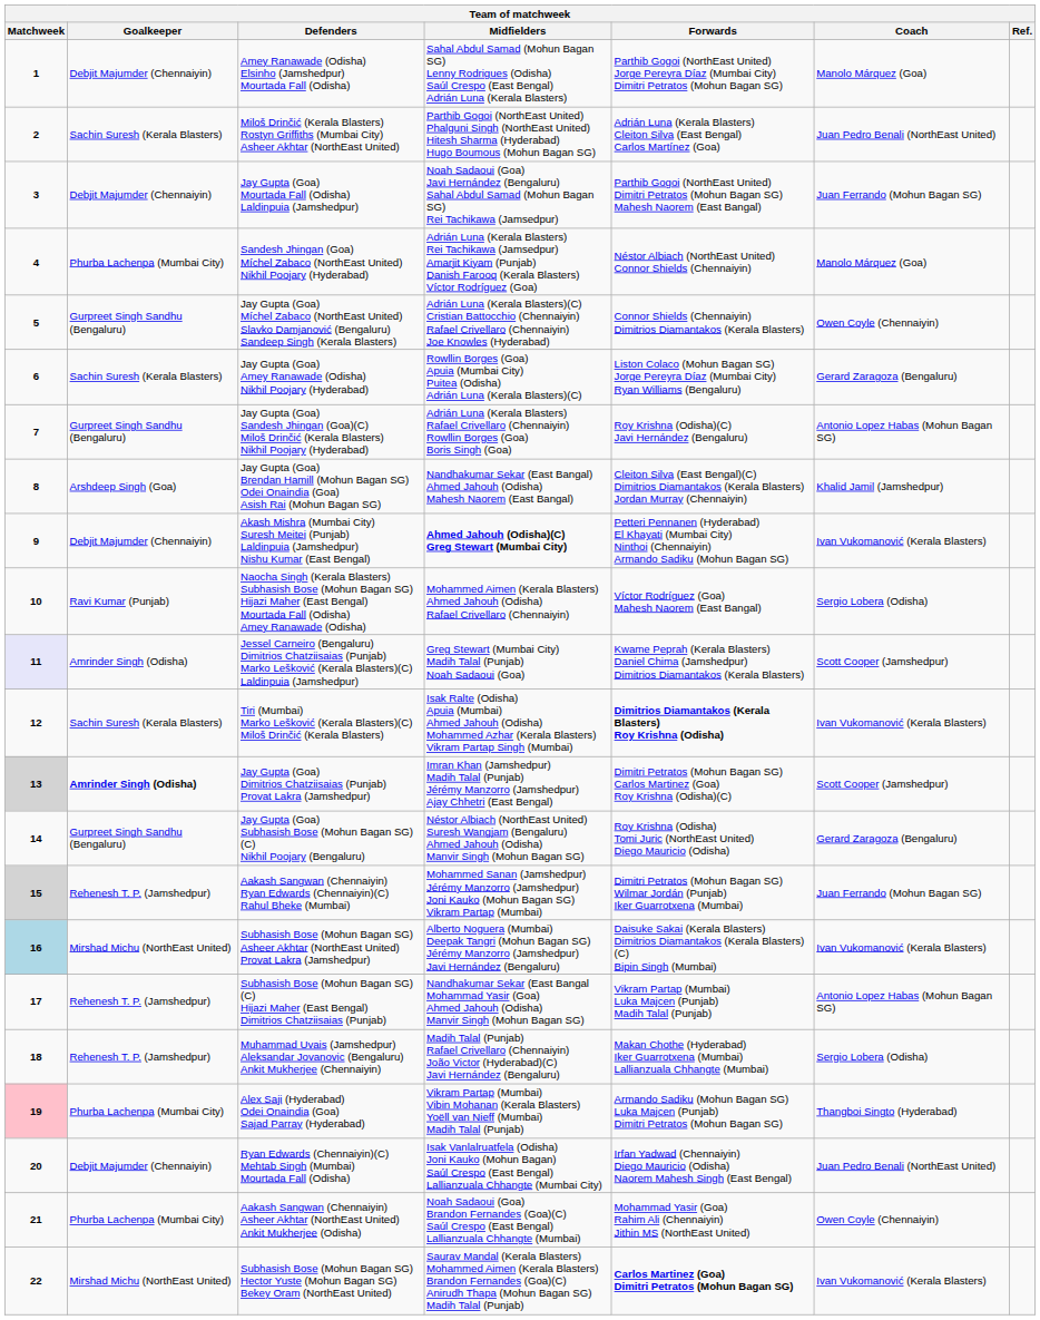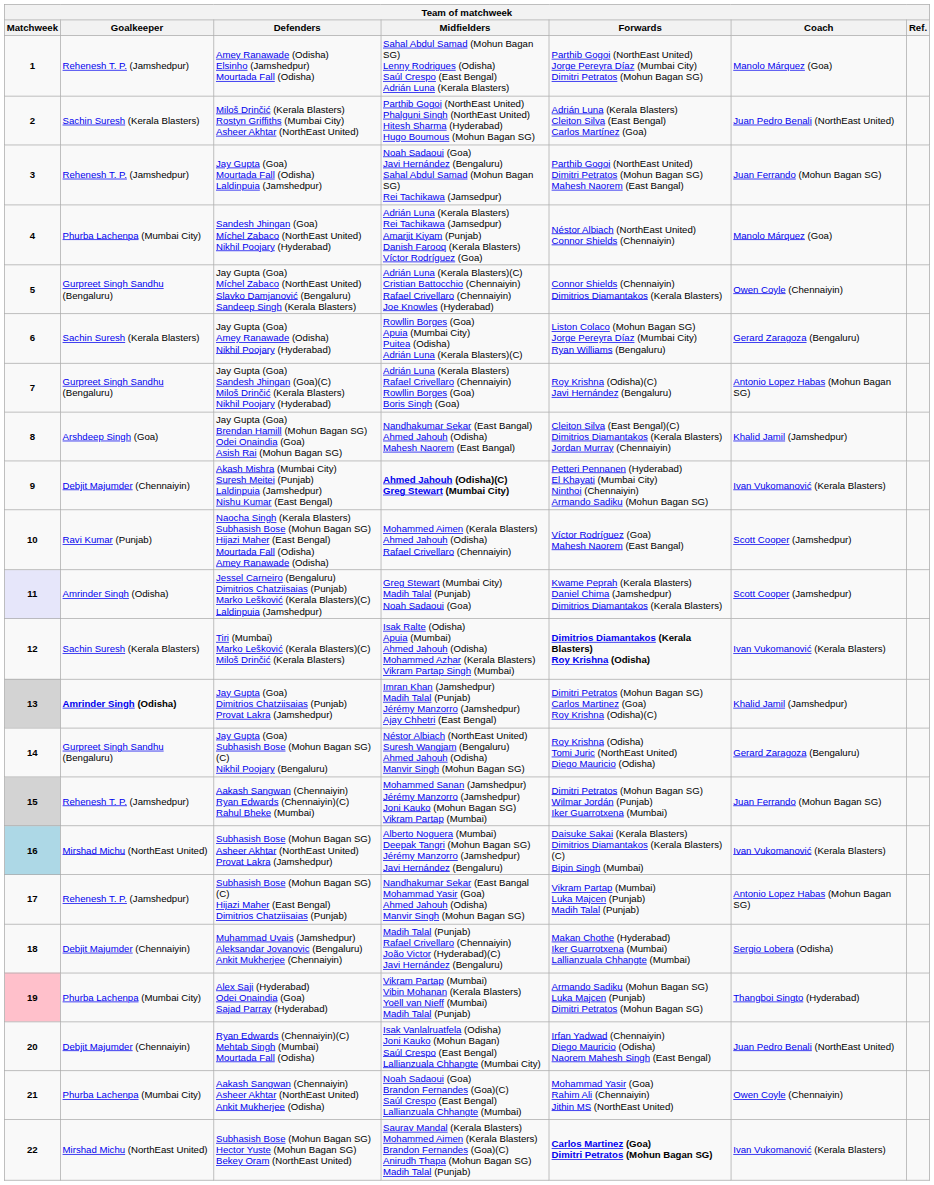row 3 | Goalkeeper: Debjit Majumder (Chennaiyin) -> Rehenesh T. P. (Jamshedpur)
row 5 | Goalkeeper: Debjit Majumder (Chennaiyin) -> Rehenesh T. P. (Jamshedpur)
row 12 | Coach: Sergio Lobera (Odisha) -> Scott Cooper (Jamshedpur)
row 15 | Coach: Scott Cooper (Jamshedpur) -> Khalid Jamil (Jamshedpur)
row 20 | Goalkeeper: Rehenesh T. P. (Jamshedpur) -> Debjit Majumder (Chennaiyin)
